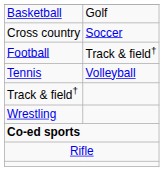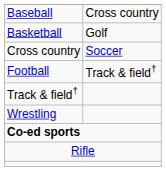+ row: Baseball | Cross country
- row: Tennis | Volleyball
